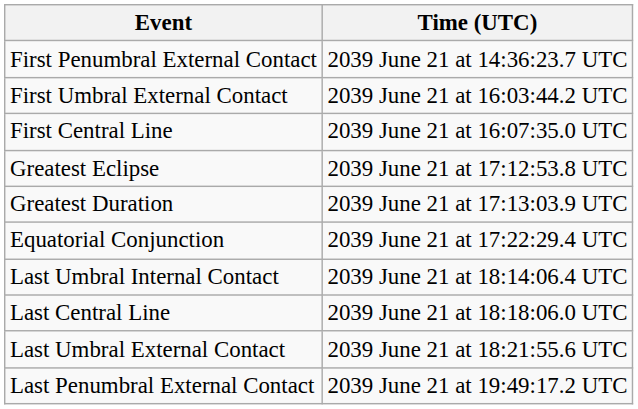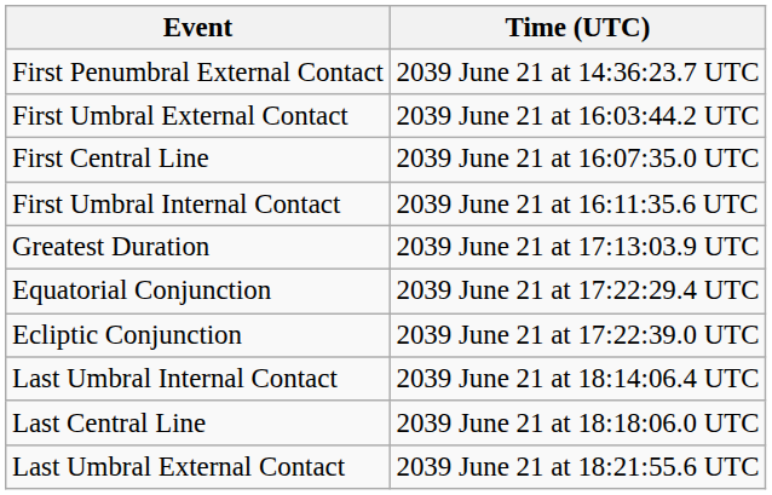+ row: First Umbral Internal Contact | 2039 June 21 at 16:11:35.6 UTC
- row: Greatest Eclipse | 2039 June 21 at 17:12:53.8 UTC
+ row: Ecliptic Conjunction | 2039 June 21 at 17:22:39.0 UTC
- row: Last Penumbral External Contact | 2039 June 21 at 19:49:17.2 UTC
